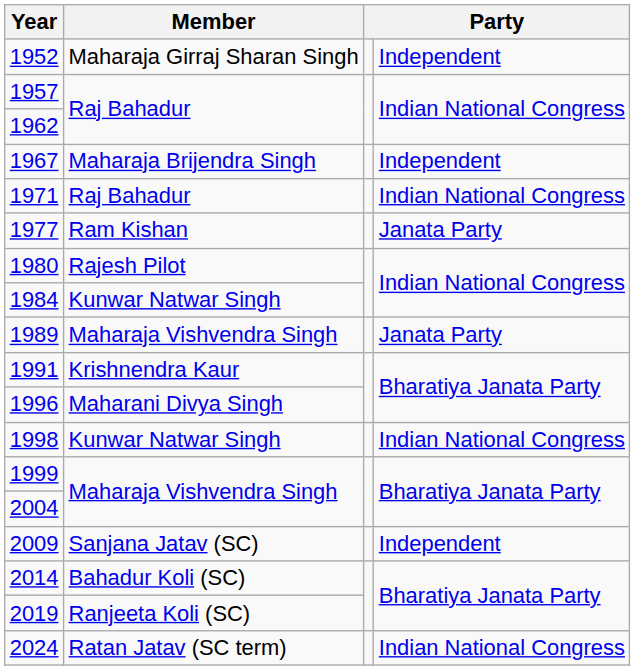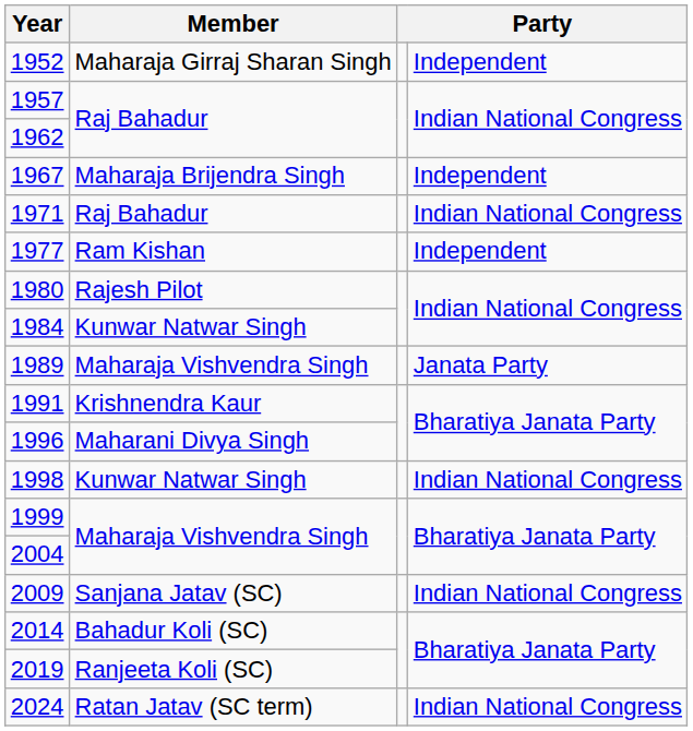1977 | column 4: Janata Party -> Independent
2009 | column 4: Independent -> Indian National Congress
